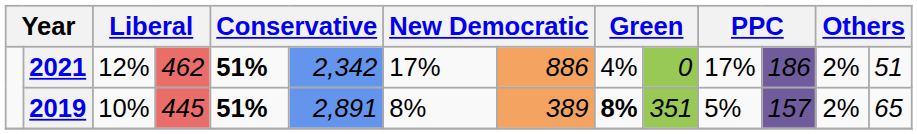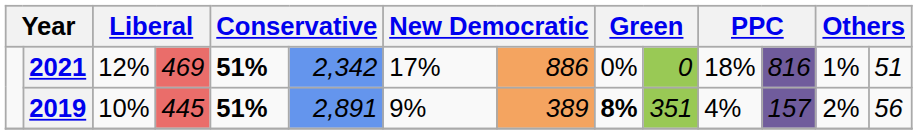2021 | column 4: 462 -> 469
2021 | column 9: 4% -> 0%
2021 | column 11: 17% -> 18%
2021 | column 12: 186 -> 816
2021 | column 13: 2% -> 1%
2019 | column 7: 8% -> 9%
2019 | column 11: 5% -> 4%
2019 | column 14: 65 -> 56
